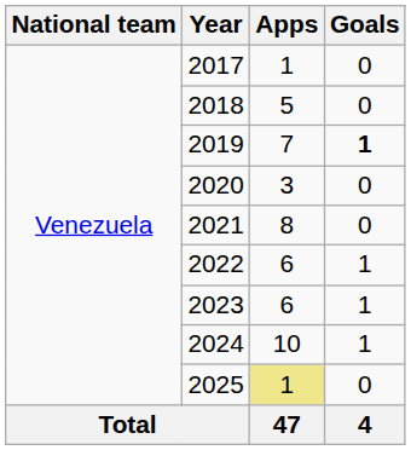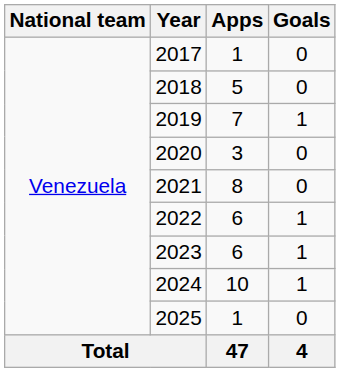2019 | Goals: bold -> normal
2025 | Apps: khaki background -> no background
